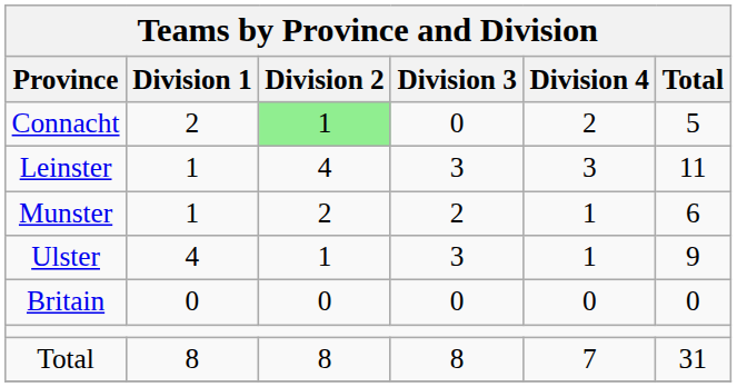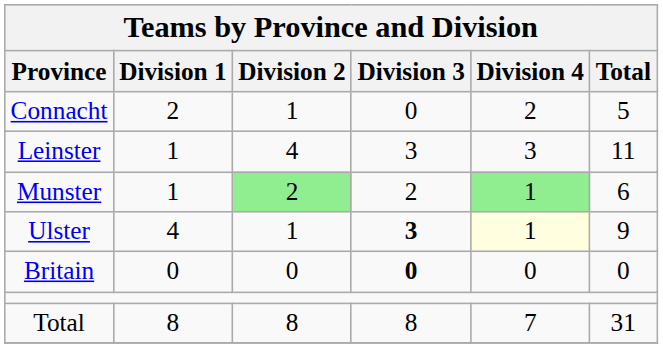Connacht | Division 2: lightgreen background -> no background
Munster | Division 2: no background -> lightgreen background
Munster | Division 4: no background -> lightgreen background
Ulster | Division 3: normal -> bold
Ulster | Division 4: no background -> lightyellow background
Britain | Division 3: normal -> bold
